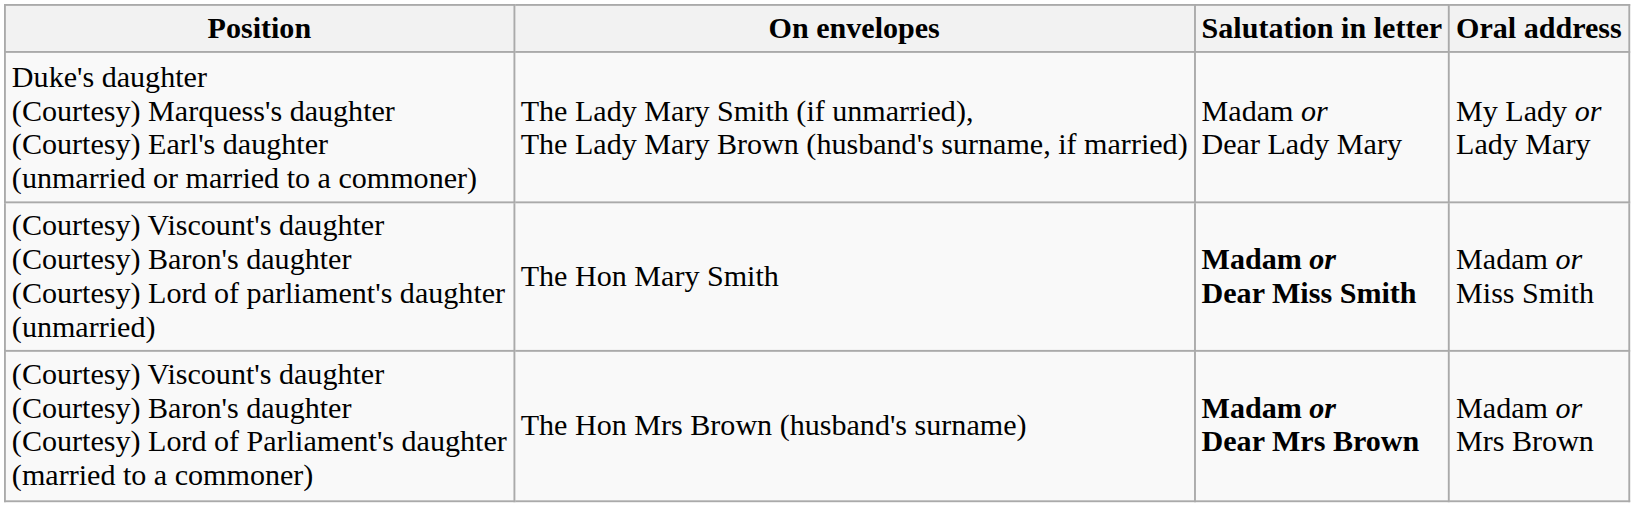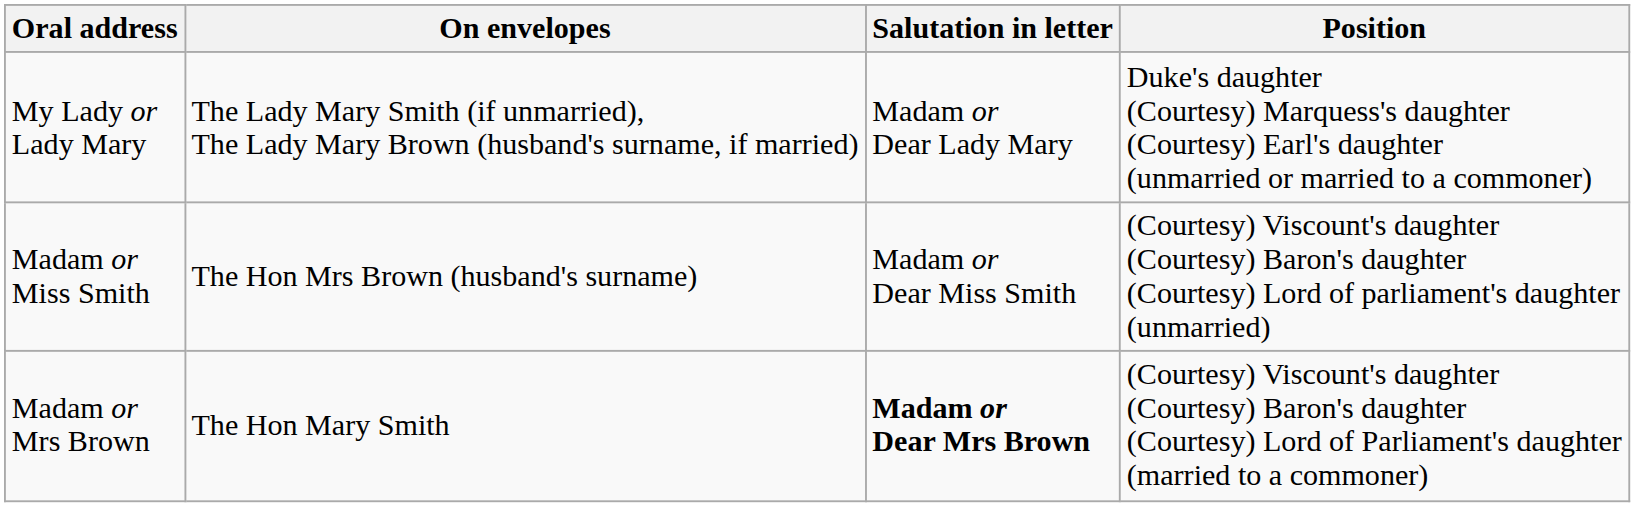columns swapped: Position <-> Oral address
row 3 | On envelopes: The Hon Mary Smith -> The Hon Mrs Brown (husband's surname)
row 3 | Salutation in letter: bold -> normal
row 4 | On envelopes: The Hon Mrs Brown (husband's surname) -> The Hon Mary Smith
